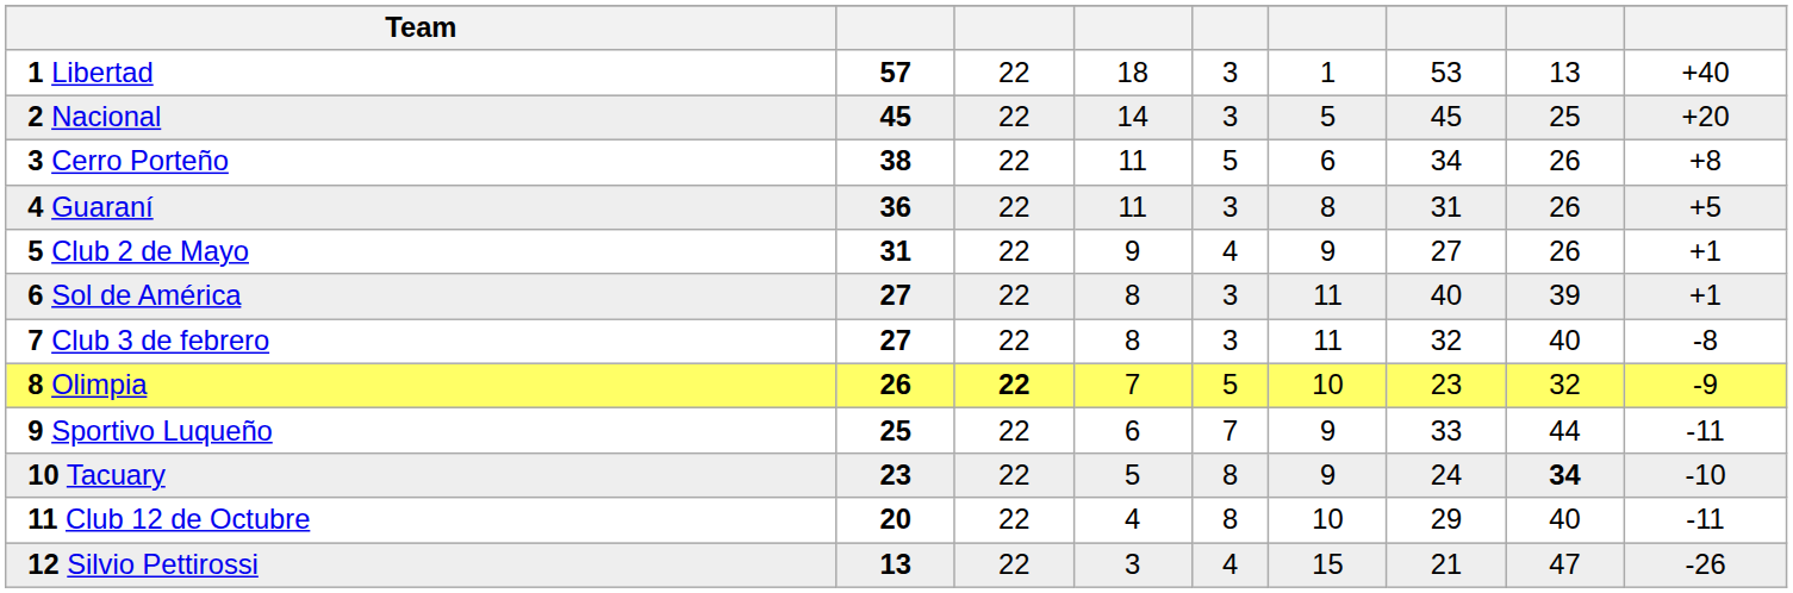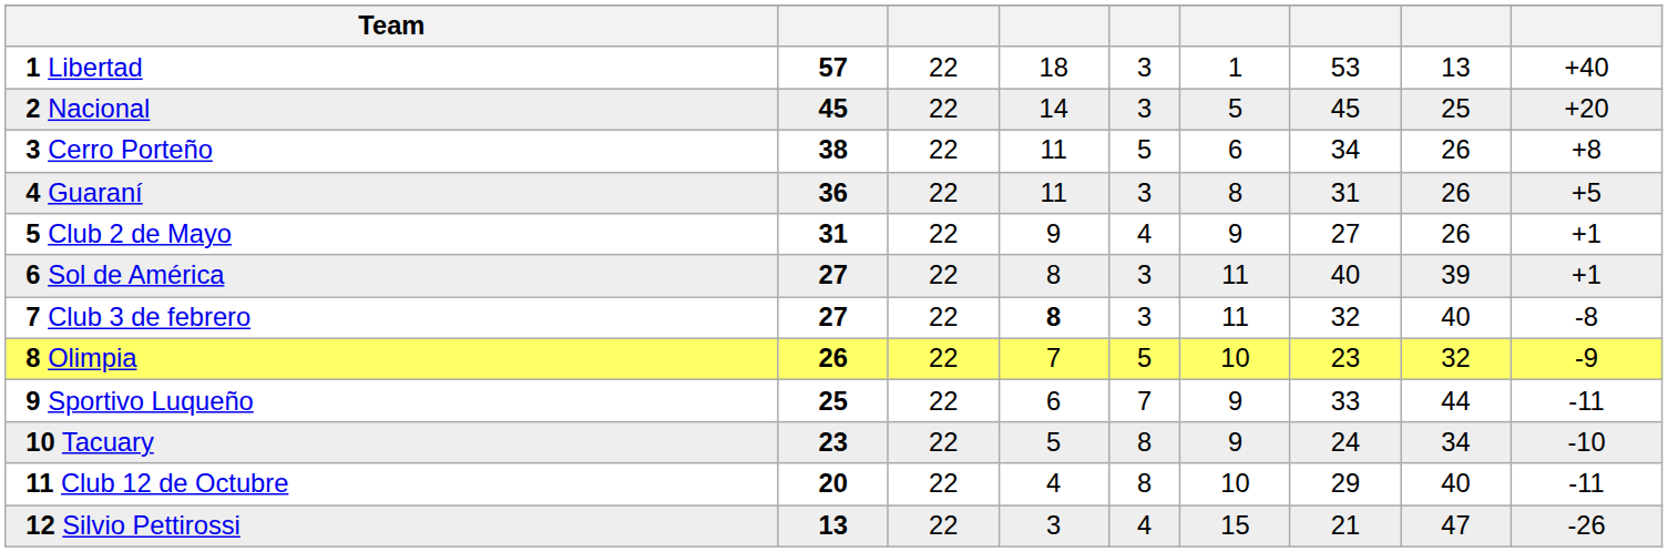7 Club 3 de febrero | column 4: normal -> bold
8 Olimpia | column 3: bold -> normal
10 Tacuary | column 8: bold -> normal
